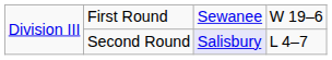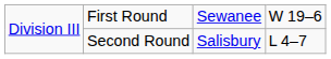Division III / Second Round | column 3: lavender background -> no background
